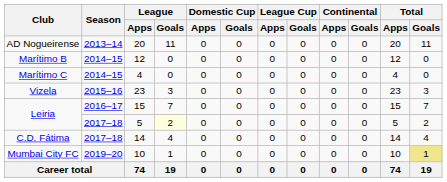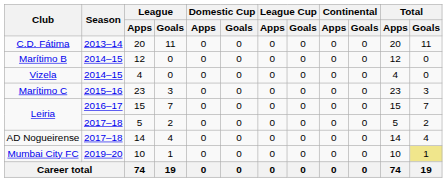row 3 | Club: AD Nogueirense -> C.D. Fátima
row 5 | Club: Marítimo C -> Vizela
row 6 | Club: Vizela -> Marítimo C
row 8 | League / Goals: lightyellow background -> no background
row 9 | Club: C.D. Fátima -> AD Nogueirense
